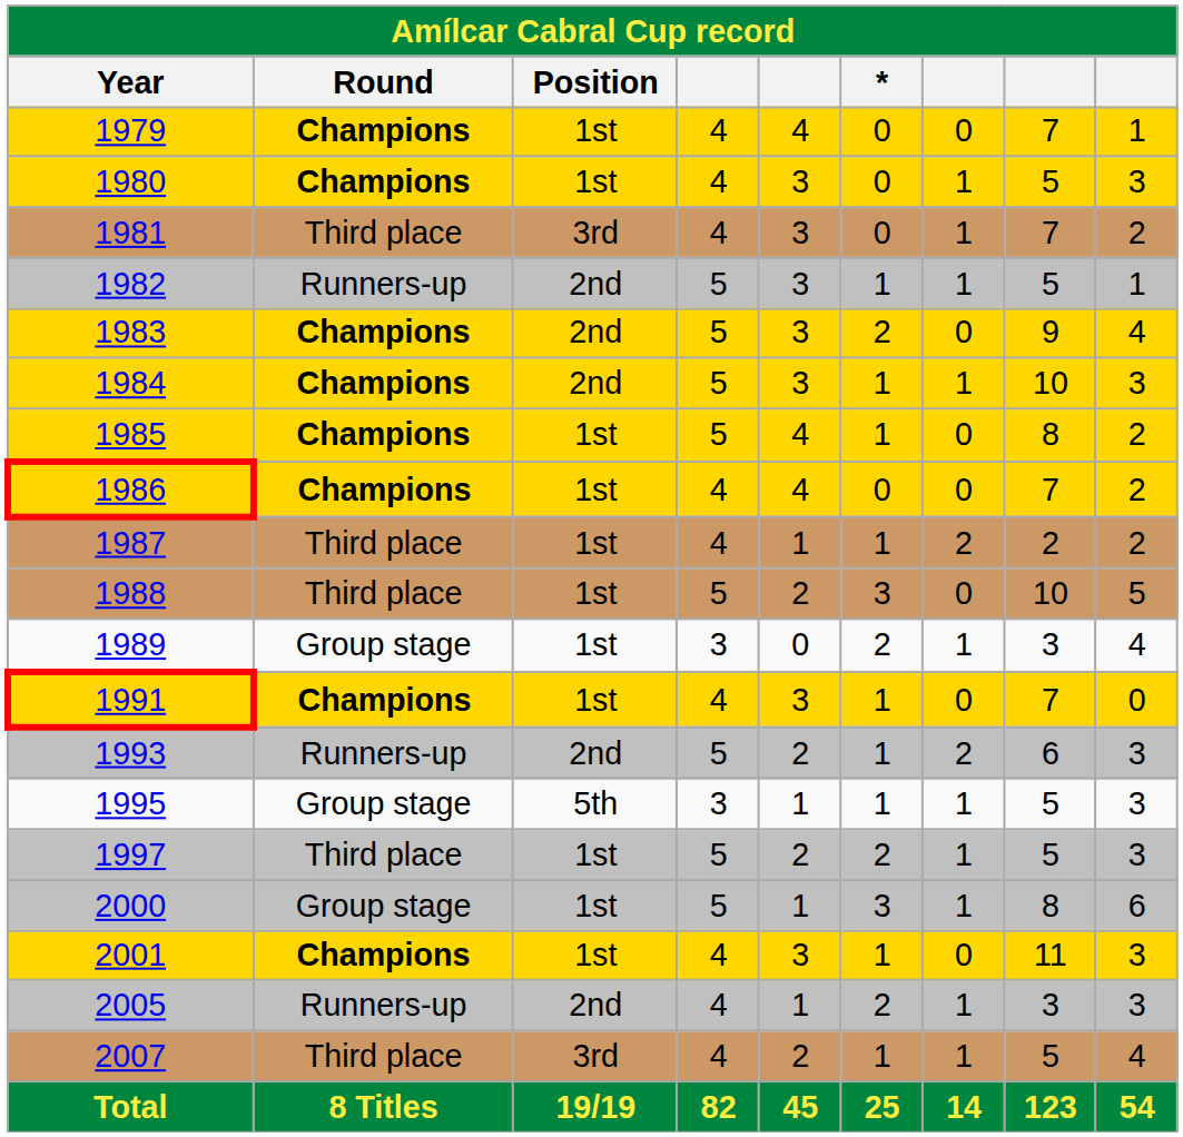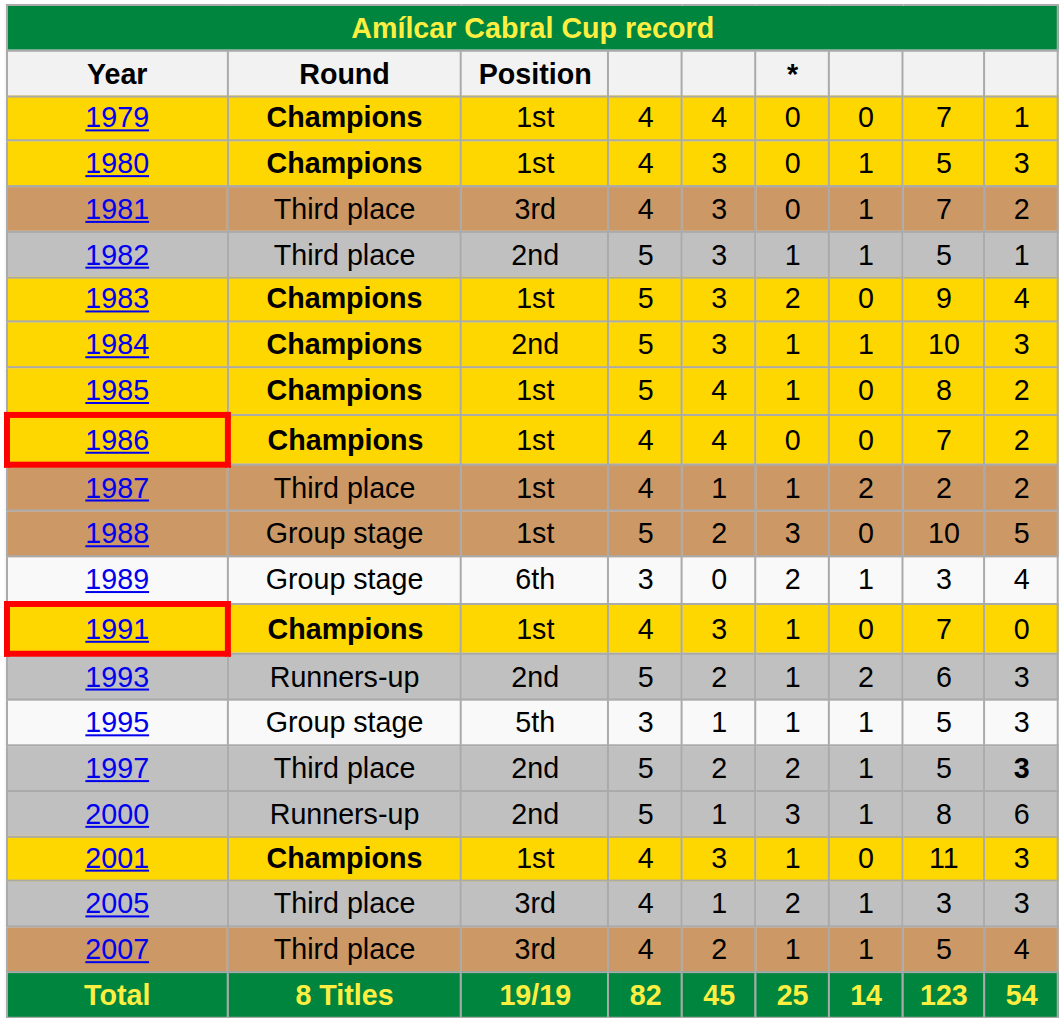1982 | Round: Runners-up -> Third place
1983 | Position: 2nd -> 1st
1988 | Round: Third place -> Group stage
1989 | Position: 1st -> 6th
1997 | Position: 1st -> 2nd
1997 | column 9: normal -> bold
2000 | Round: Group stage -> Runners-up
2000 | Position: 1st -> 2nd
2005 | Round: Runners-up -> Third place
2005 | Position: 2nd -> 3rd
